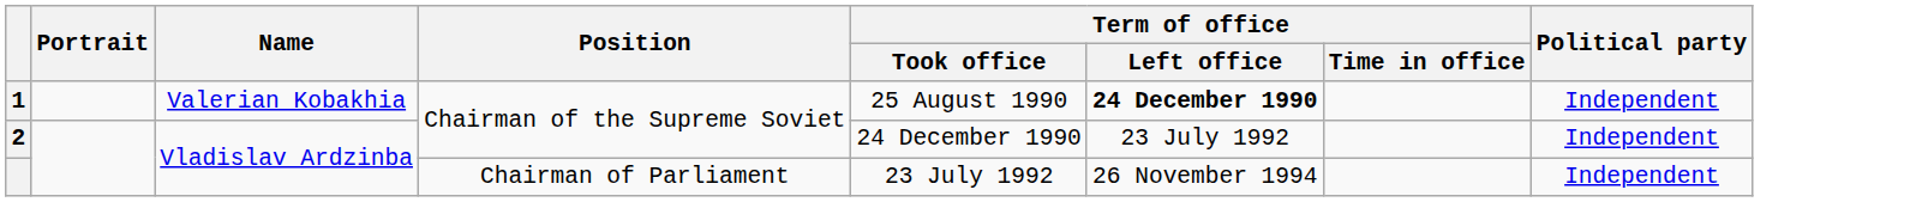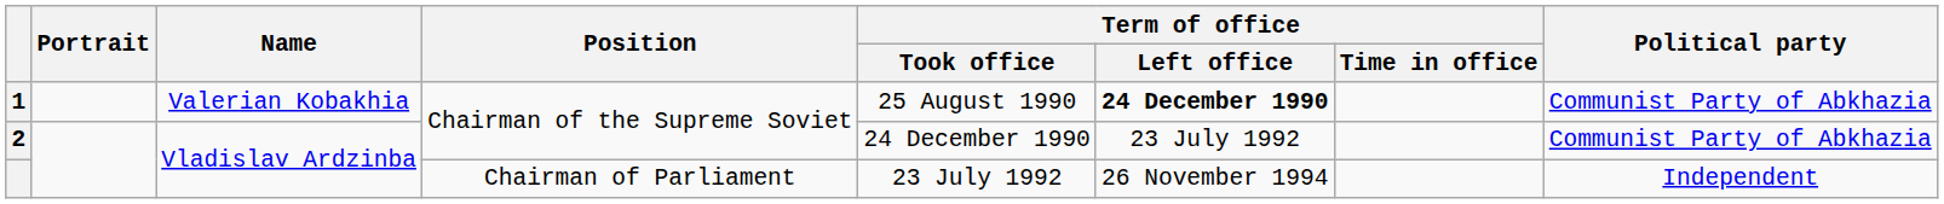1 | Political party: Independent -> Communist Party of Abkhazia
2 | Political party: Independent -> Communist Party of Abkhazia
